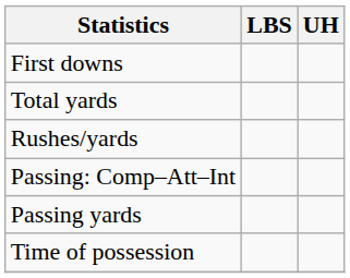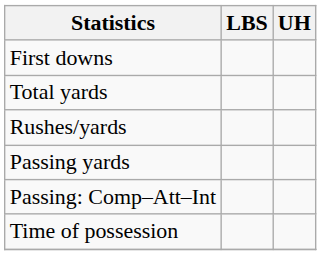rows swapped: Passing yards <-> Passing: Comp–Att–Int
